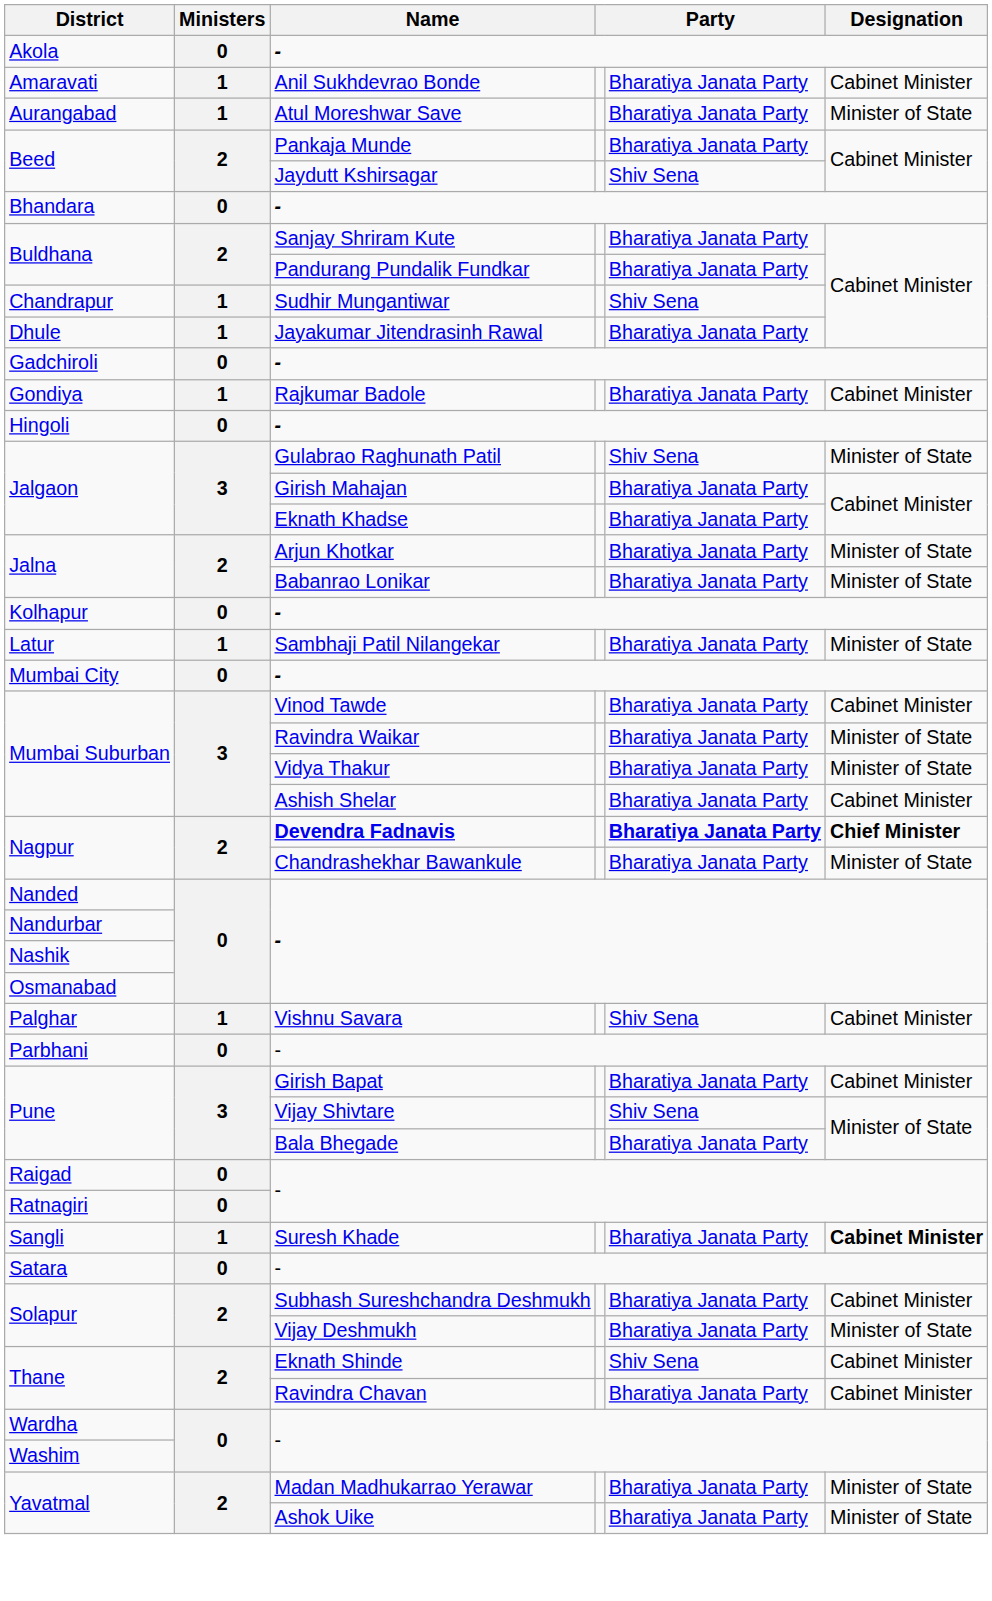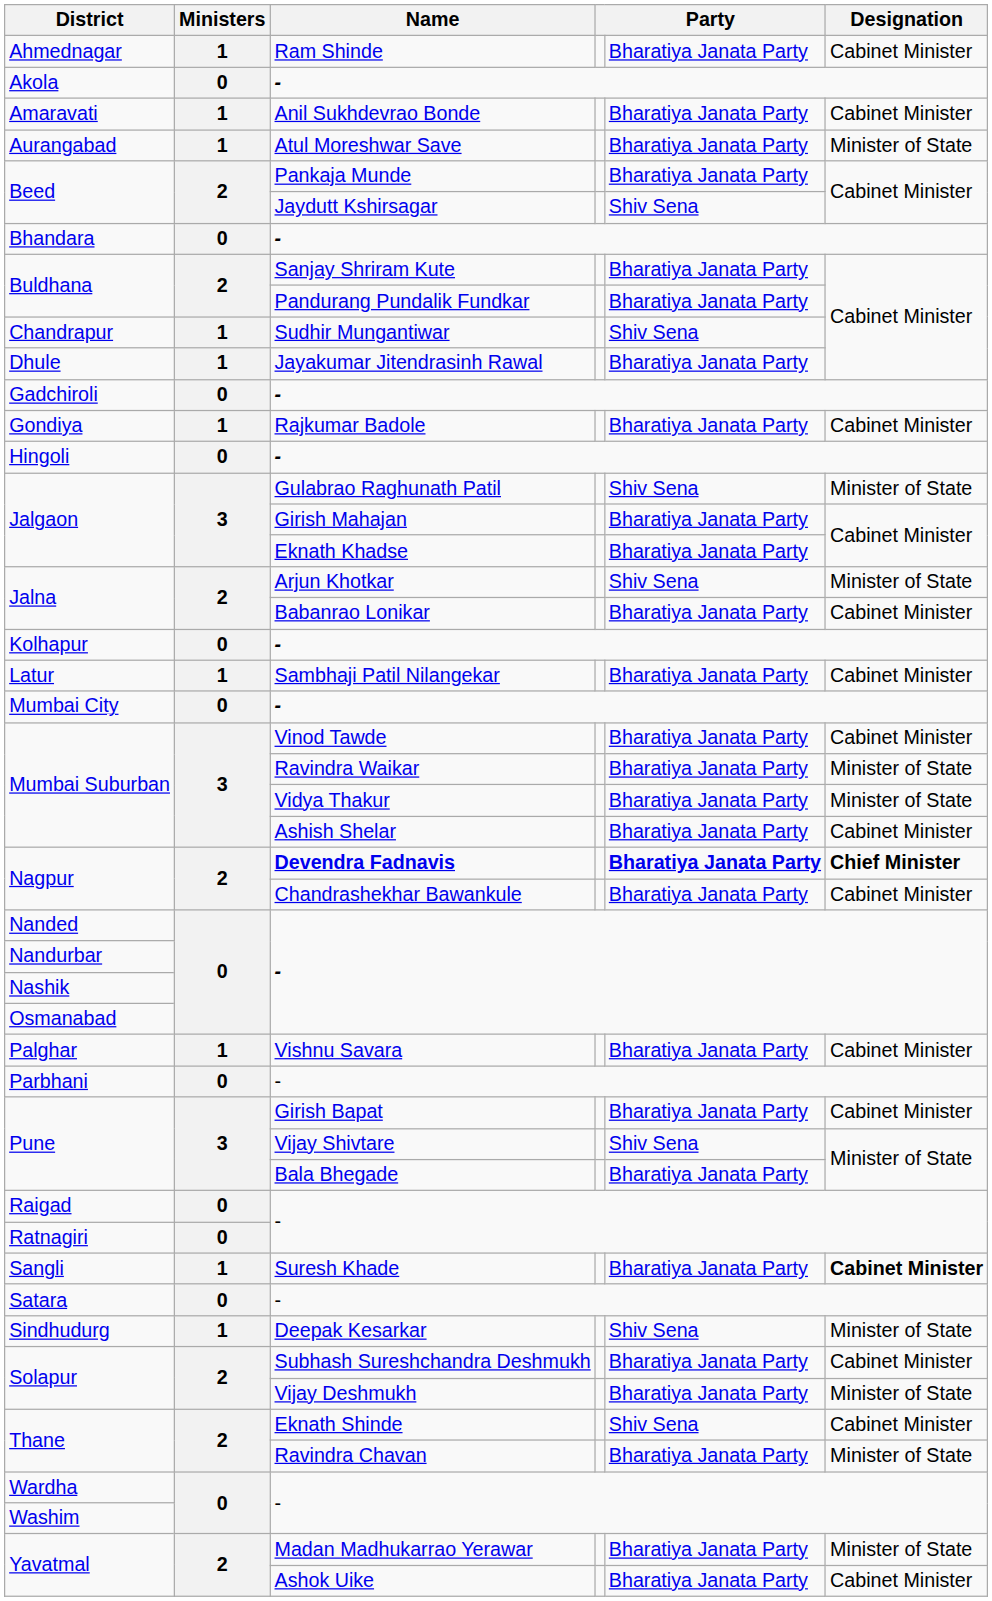+ row: Ahmednagar | 1 | Ram Shinde | Bharatiya Janata Party | Cabinet Minister
Jalna / Arjun Khotkar | column 5: Bharatiya Janata Party -> Shiv Sena
Jalna / Babanrao Lonikar | Designation: Minister of State -> Cabinet Minister
Latur | Designation: Minister of State -> Cabinet Minister
Nagpur / Chandrashekhar Bawankule | Designation: Minister of State -> Cabinet Minister
Palghar | column 5: Shiv Sena -> Bharatiya Janata Party
+ row: Sindhudurg | 1 | Deepak Kesarkar | Shiv Sena | Minister of State
Thane / Ravindra Chavan | Designation: Cabinet Minister -> Minister of State
Yavatmal / Ashok Uike | Designation: Minister of State -> Cabinet Minister
